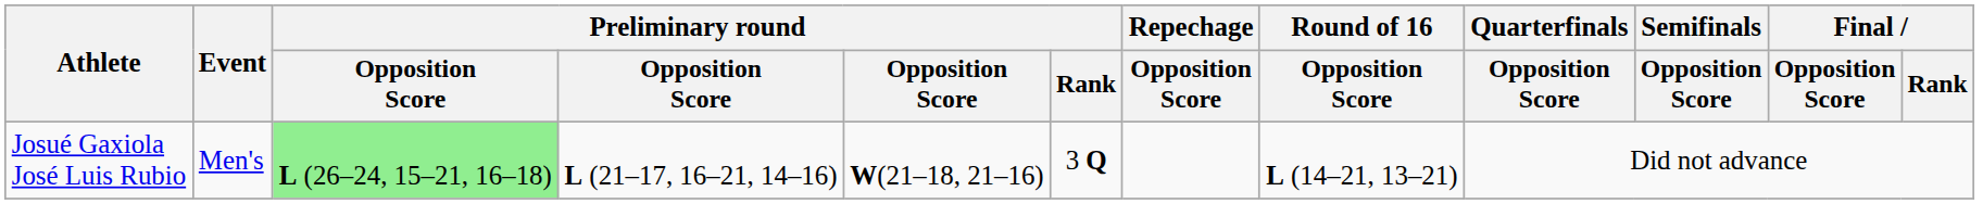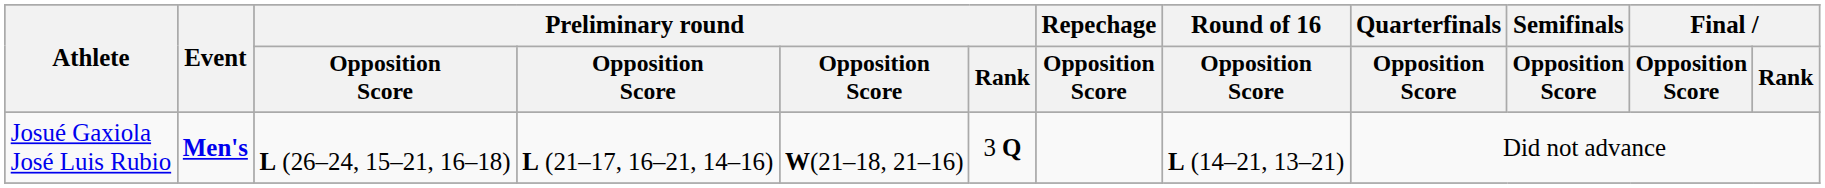Josué Gaxiola José Luis Rubio | Event: normal -> bold
Josué Gaxiola José Luis Rubio | column 3: lightgreen background -> no background
